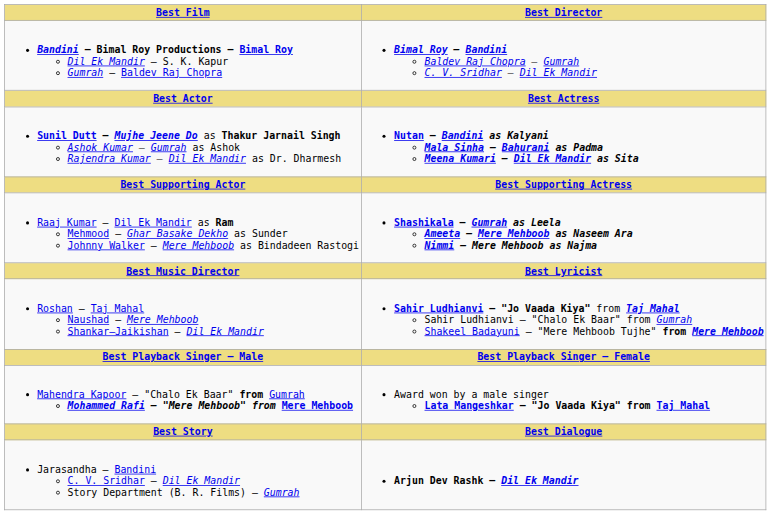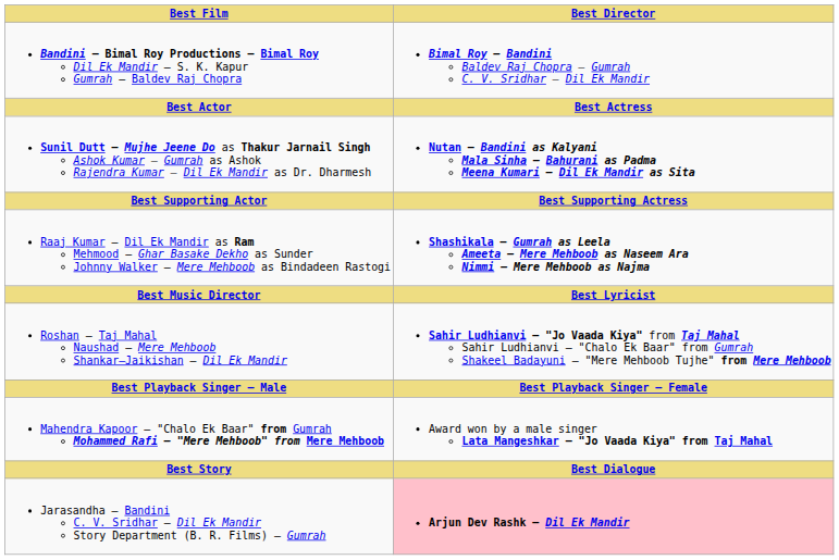row 12 | Best Director: no background -> pink background
